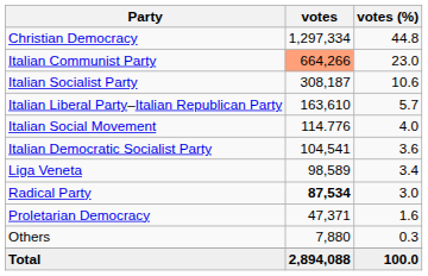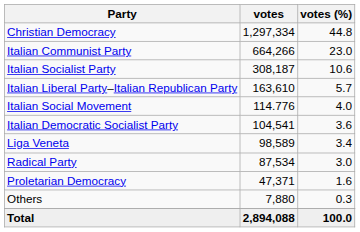Italian Communist Party | votes: lightsalmon background -> no background
Radical Party | votes: bold -> normal
